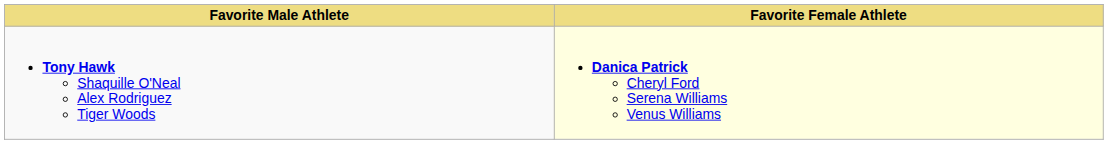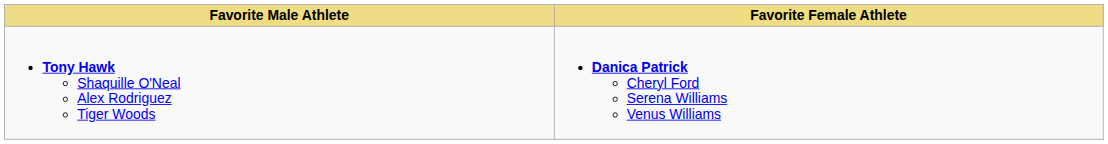Tony Hawk Shaquille O'Neal Alex Rodriguez Tiger Woods | Favorite Female Athlete: lightyellow background -> no background
